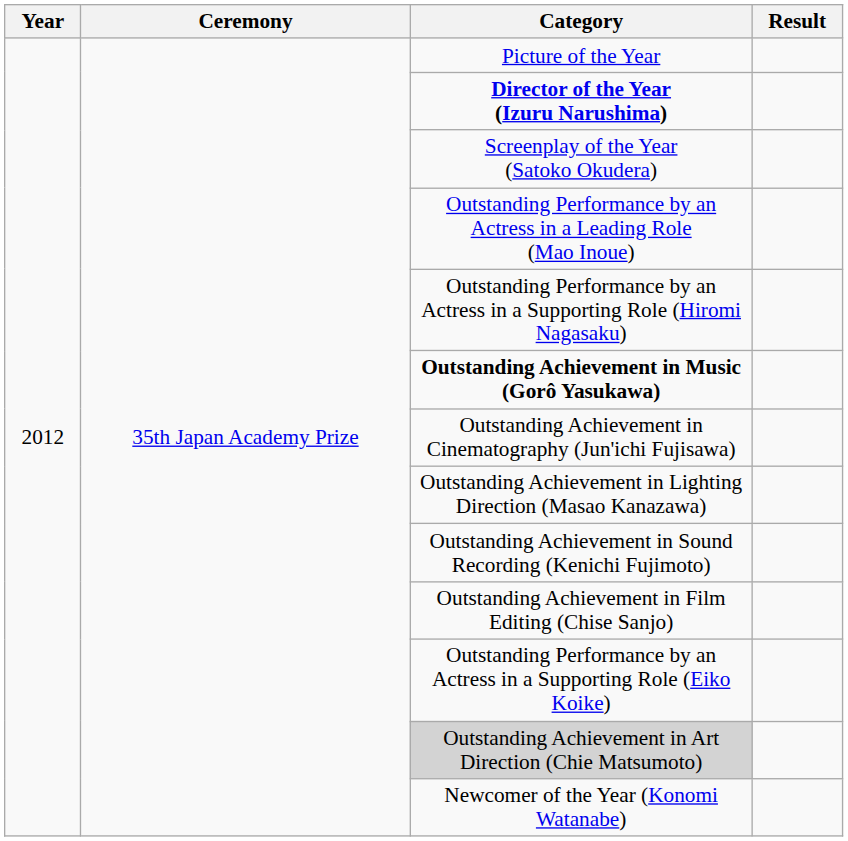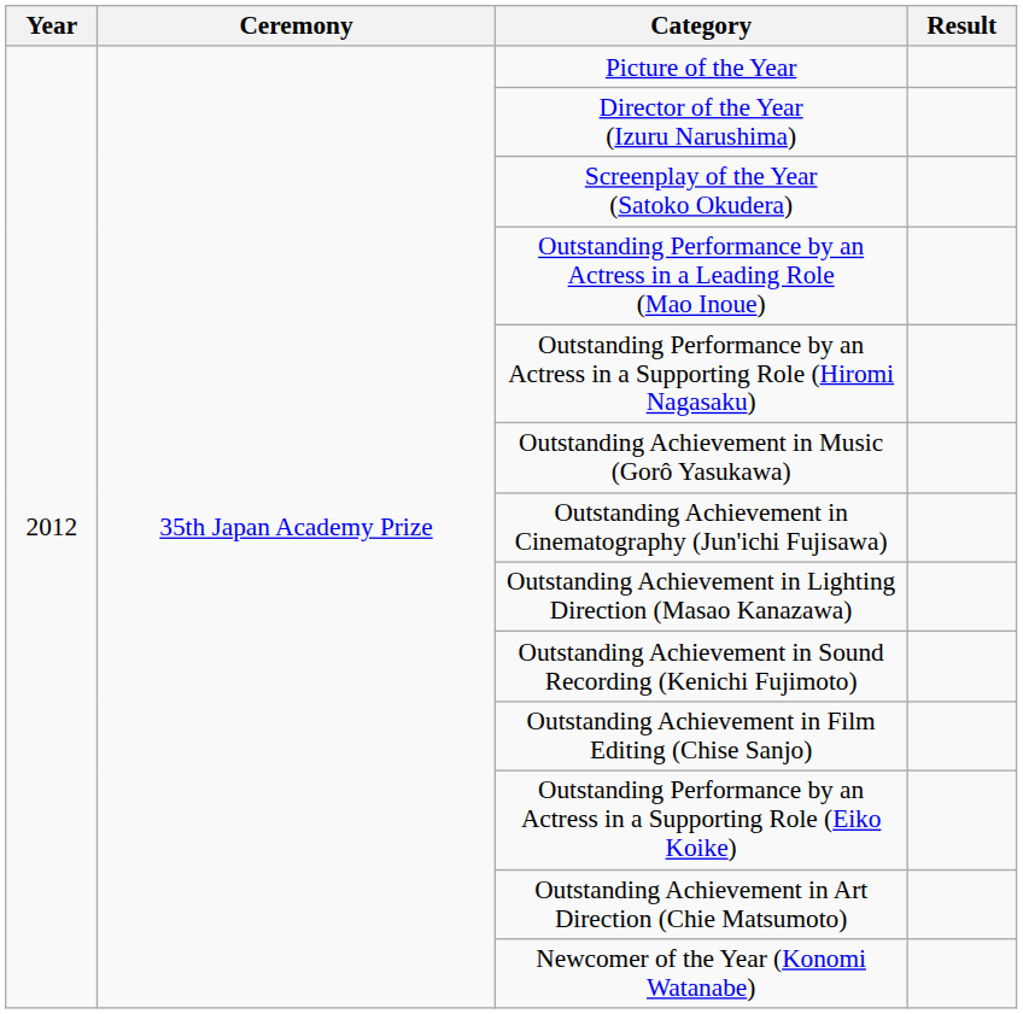Director of the Year (Izuru Narushima) | Category: bold -> normal
Outstanding Achievement in Music (Gorô Yasukawa) | Category: bold -> normal
Outstanding Achievement in Art Direction (Chie Matsumoto) | Category: lightgrey background -> no background
